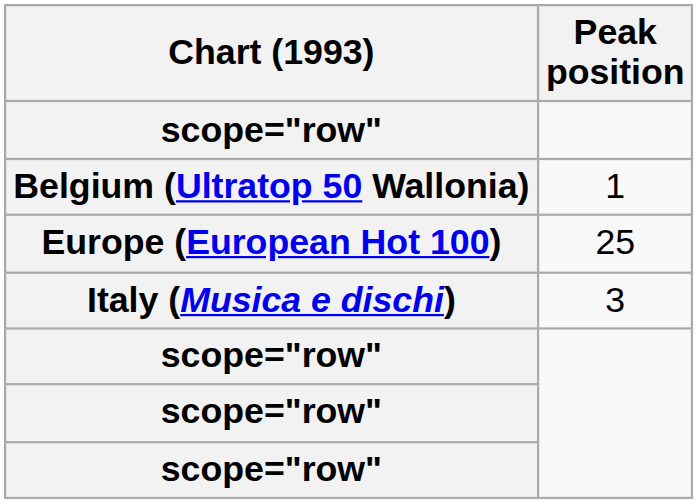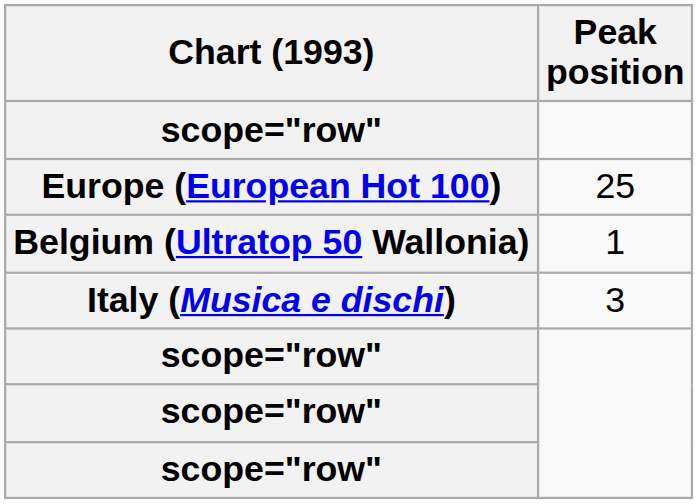rows swapped: Belgium (Ultratop 50 Wallonia) <-> Europe (European Hot 100)
